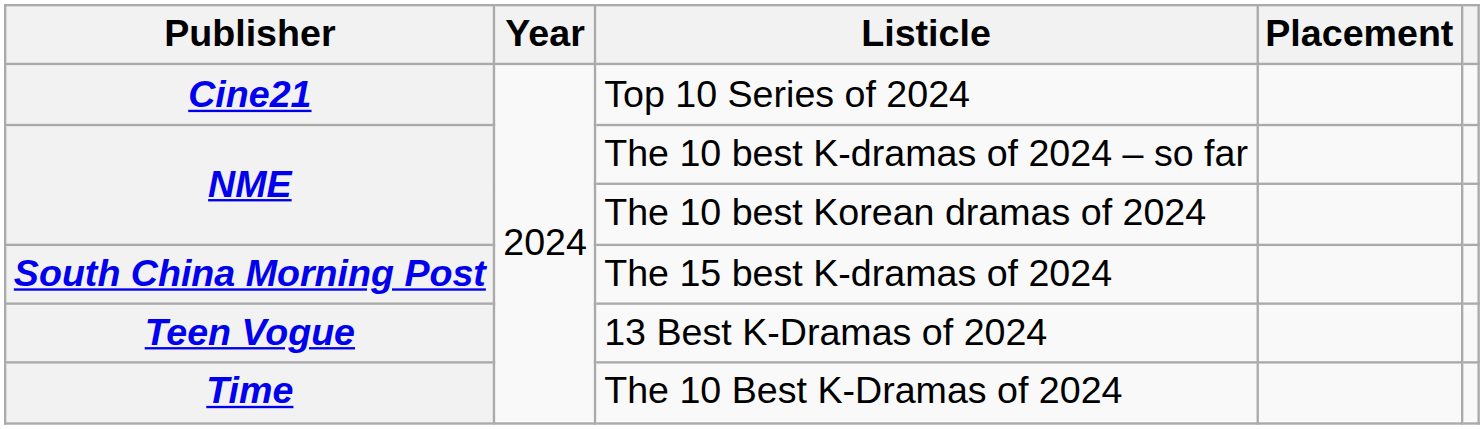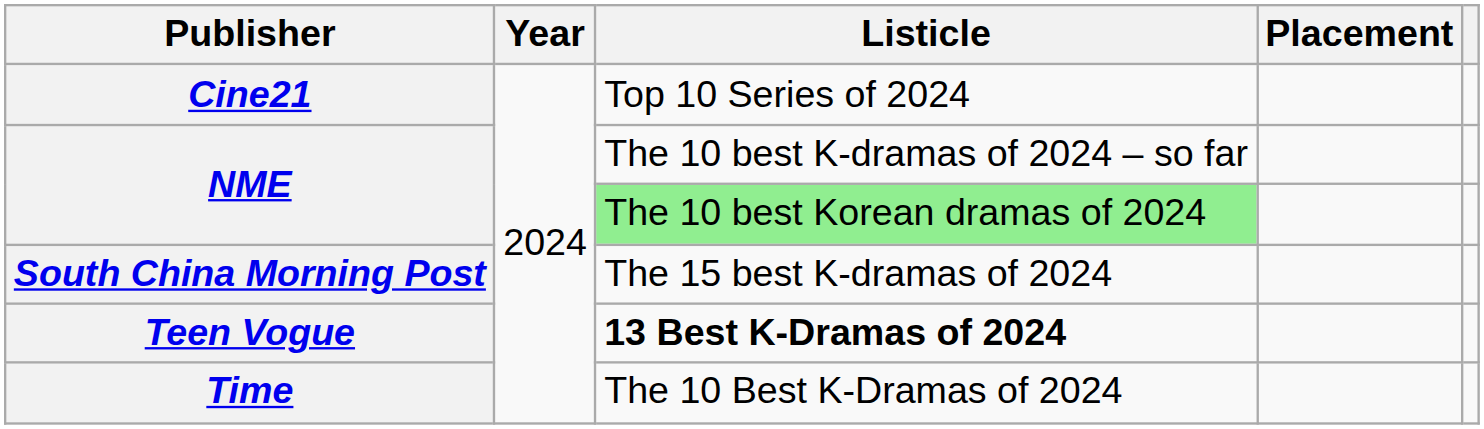The 10 best Korean dramas of 2024 | Listicle: no background -> lightgreen background
13 Best K-Dramas of 2024 | Listicle: normal -> bold
